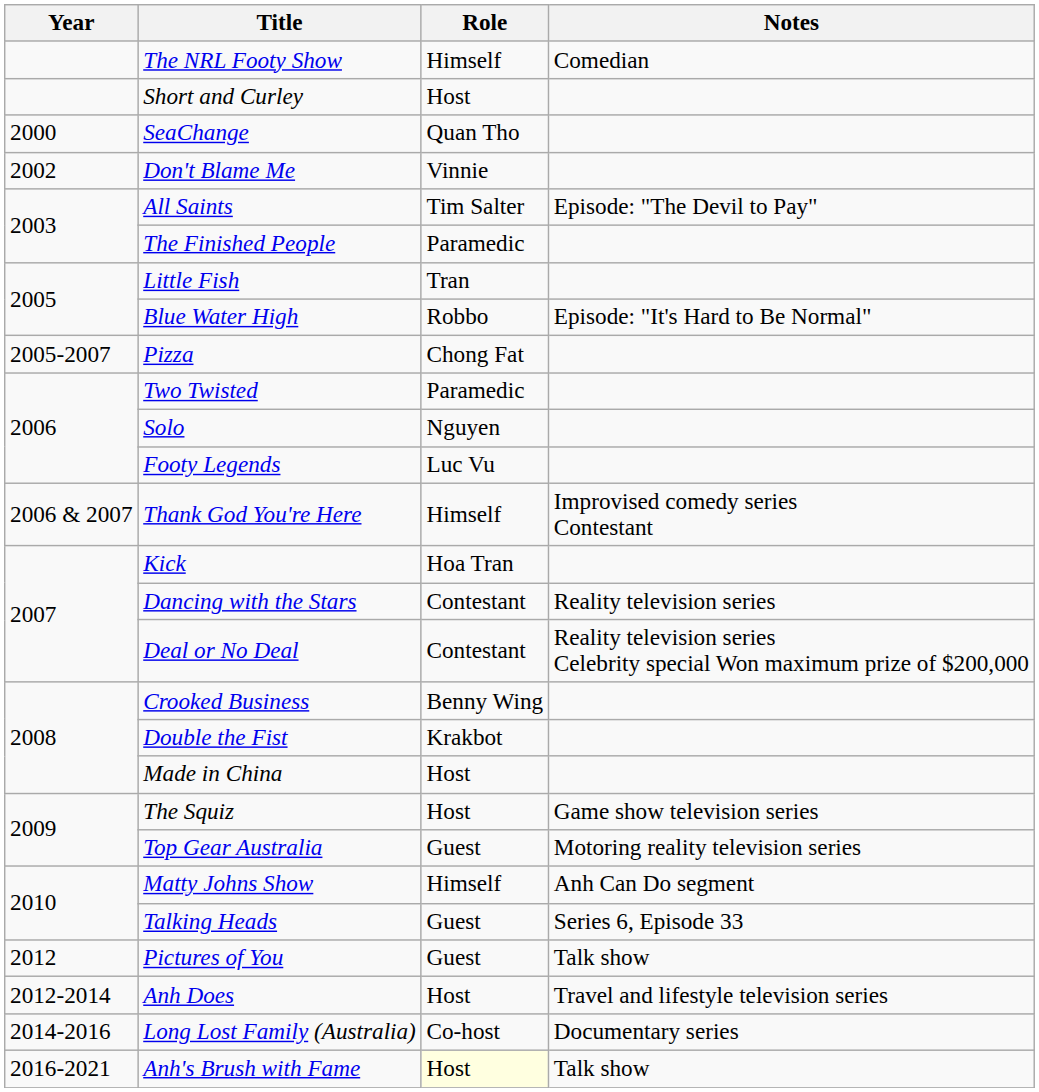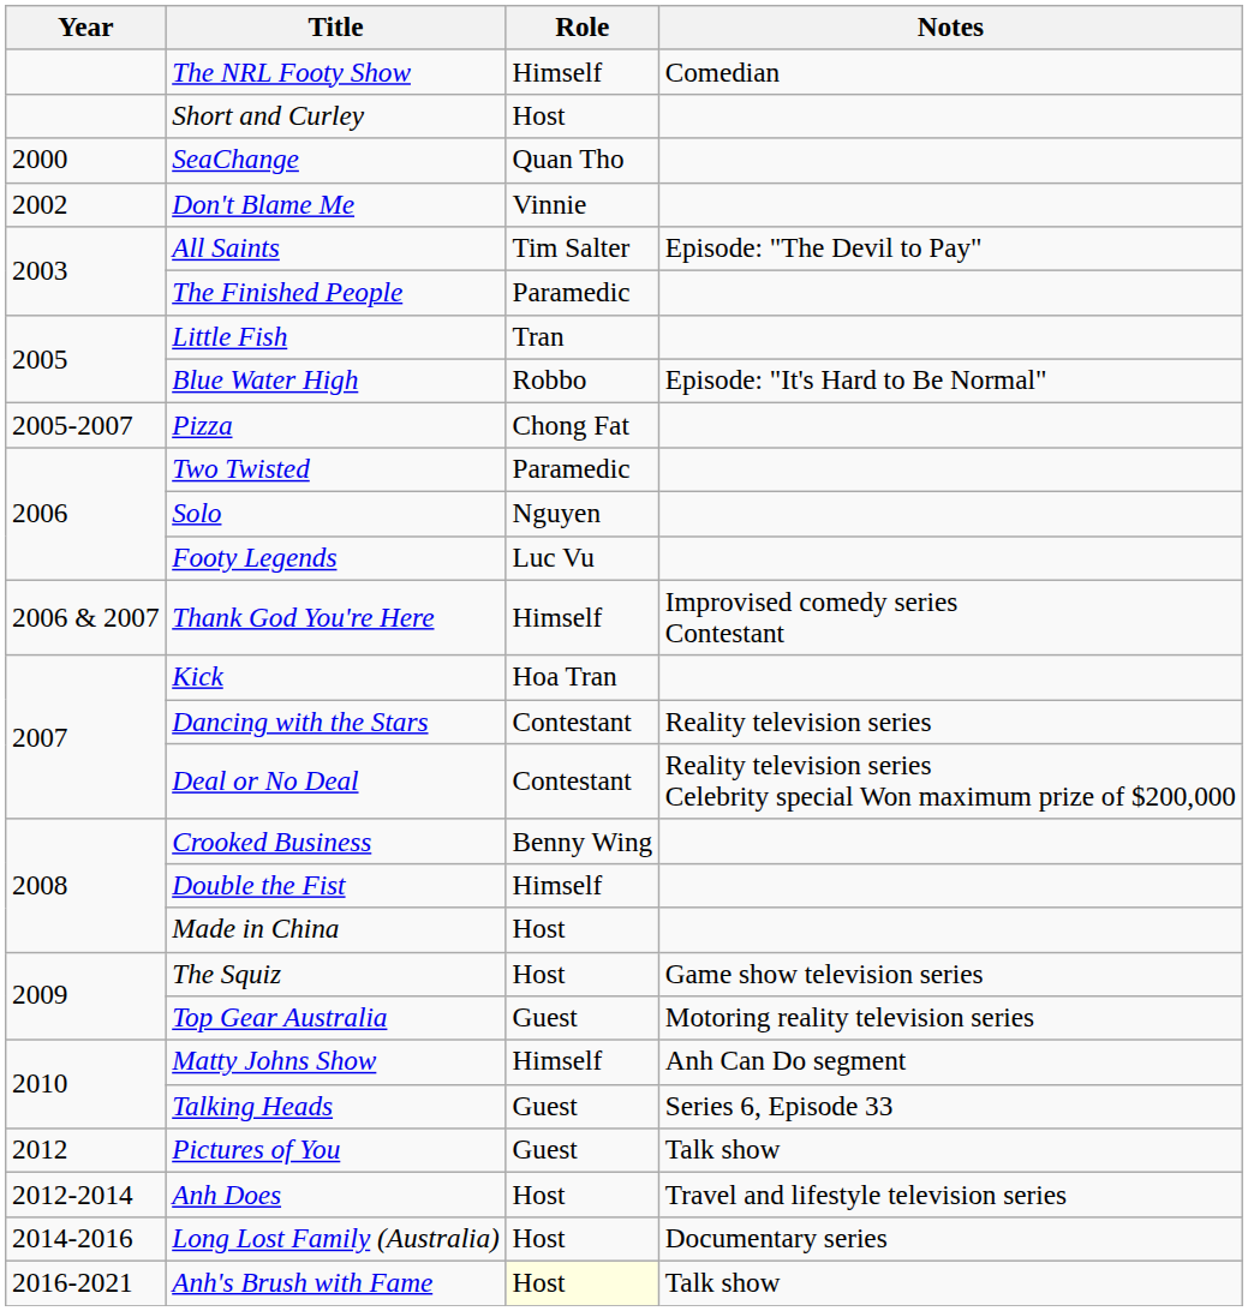Double the Fist | Role: Krakbot -> Himself
Long Lost Family (Australia) | Role: Co-host -> Host
